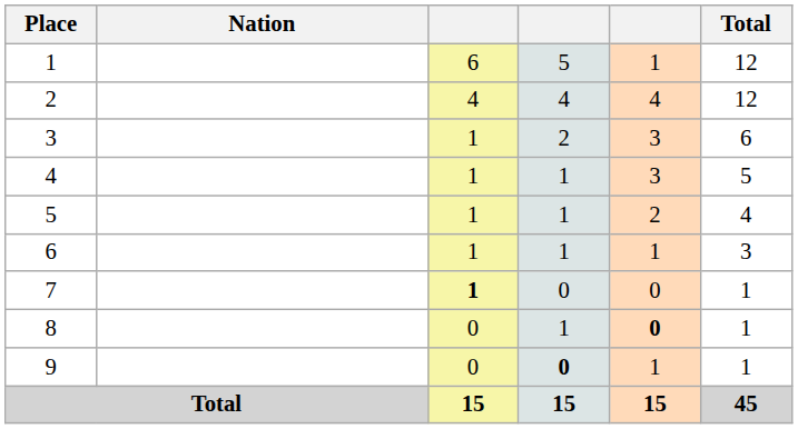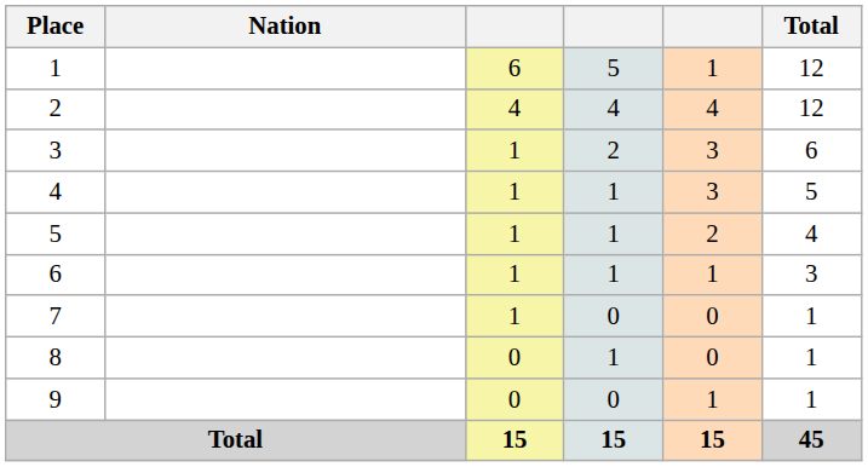7 | column 3: bold -> normal
8 | column 5: bold -> normal
9 | column 4: bold -> normal
